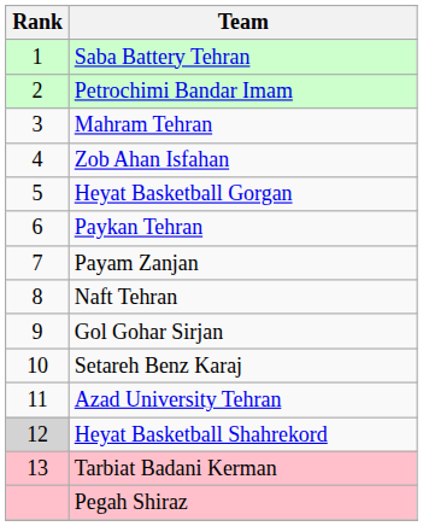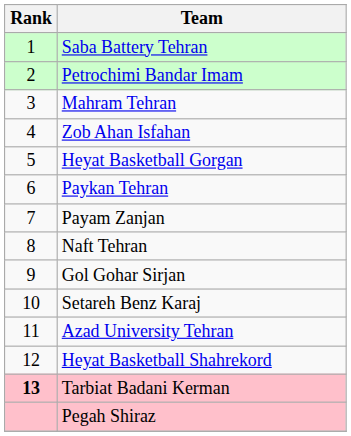Heyat Basketball Shahrekord | Rank: lightgrey background -> no background
Tarbiat Badani Kerman | Rank: normal -> bold
